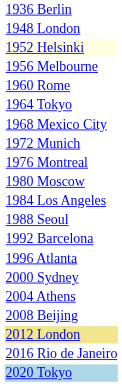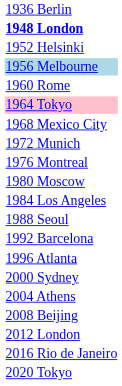1948 London | column 1: normal -> bold
1952 Helsinki | column 1: lightyellow background -> no background
1956 Melbourne | column 1: no background -> lightblue background
1964 Tokyo | column 1: no background -> pink background
2012 London | column 1: khaki background -> no background
2020 Tokyo | column 1: lightblue background -> no background
